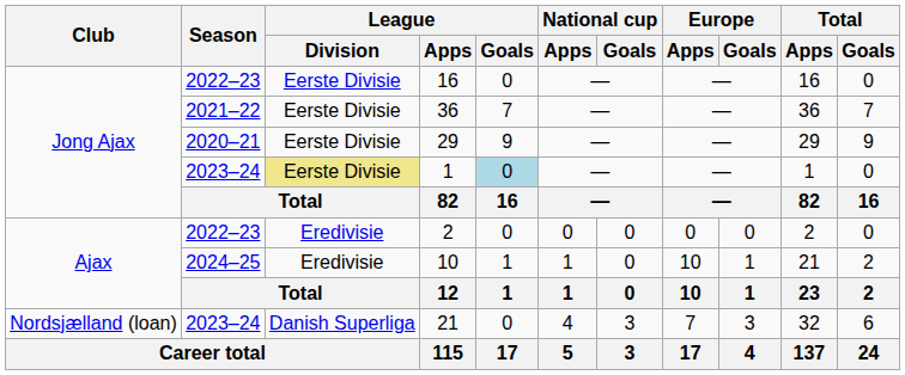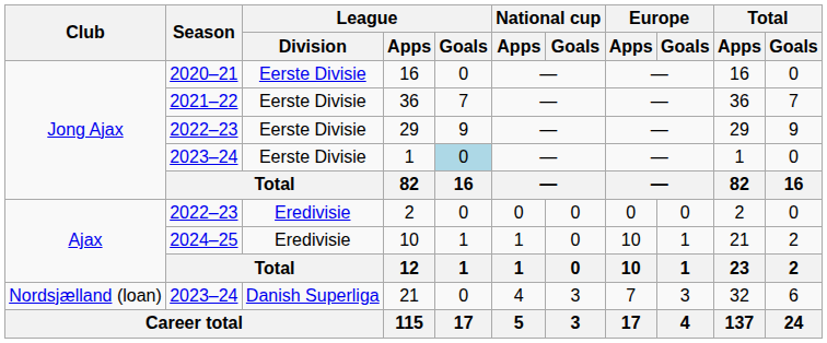row 3 | Season: 2022–23 -> 2020–21
row 5 | Season: 2020–21 -> 2022–23
row 6 | League / Division: khaki background -> no background
